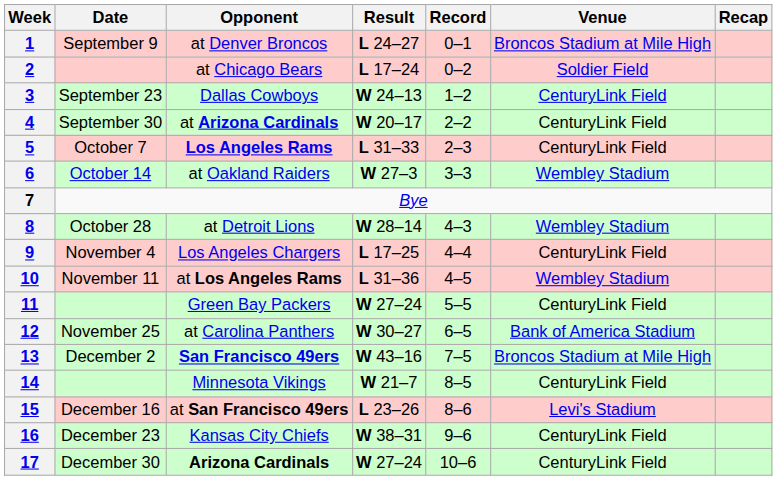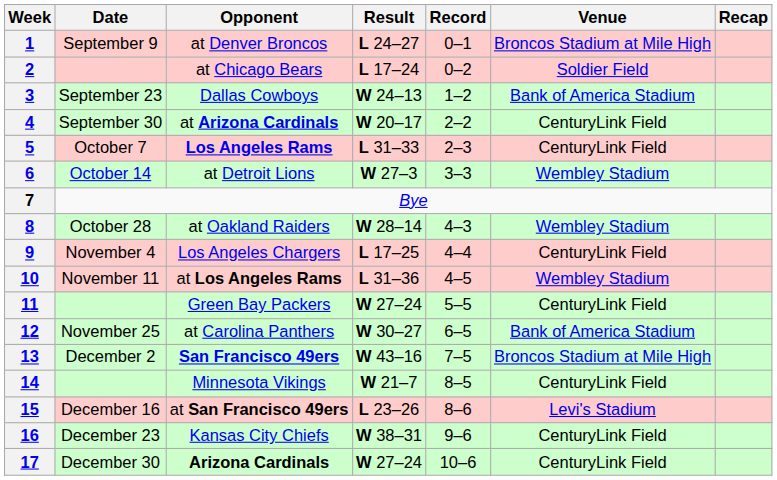3 | Venue: CenturyLink Field -> Bank of America Stadium
6 | Opponent: at Oakland Raiders -> at Detroit Lions
8 | Opponent: at Detroit Lions -> at Oakland Raiders
